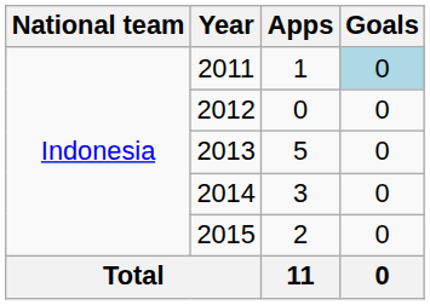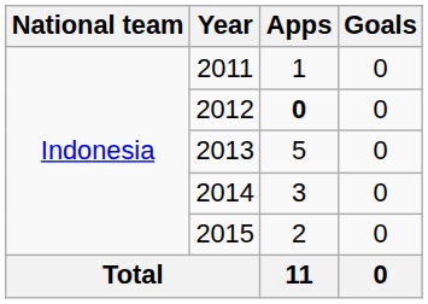2011 | Goals: lightblue background -> no background
2012 | Apps: normal -> bold
